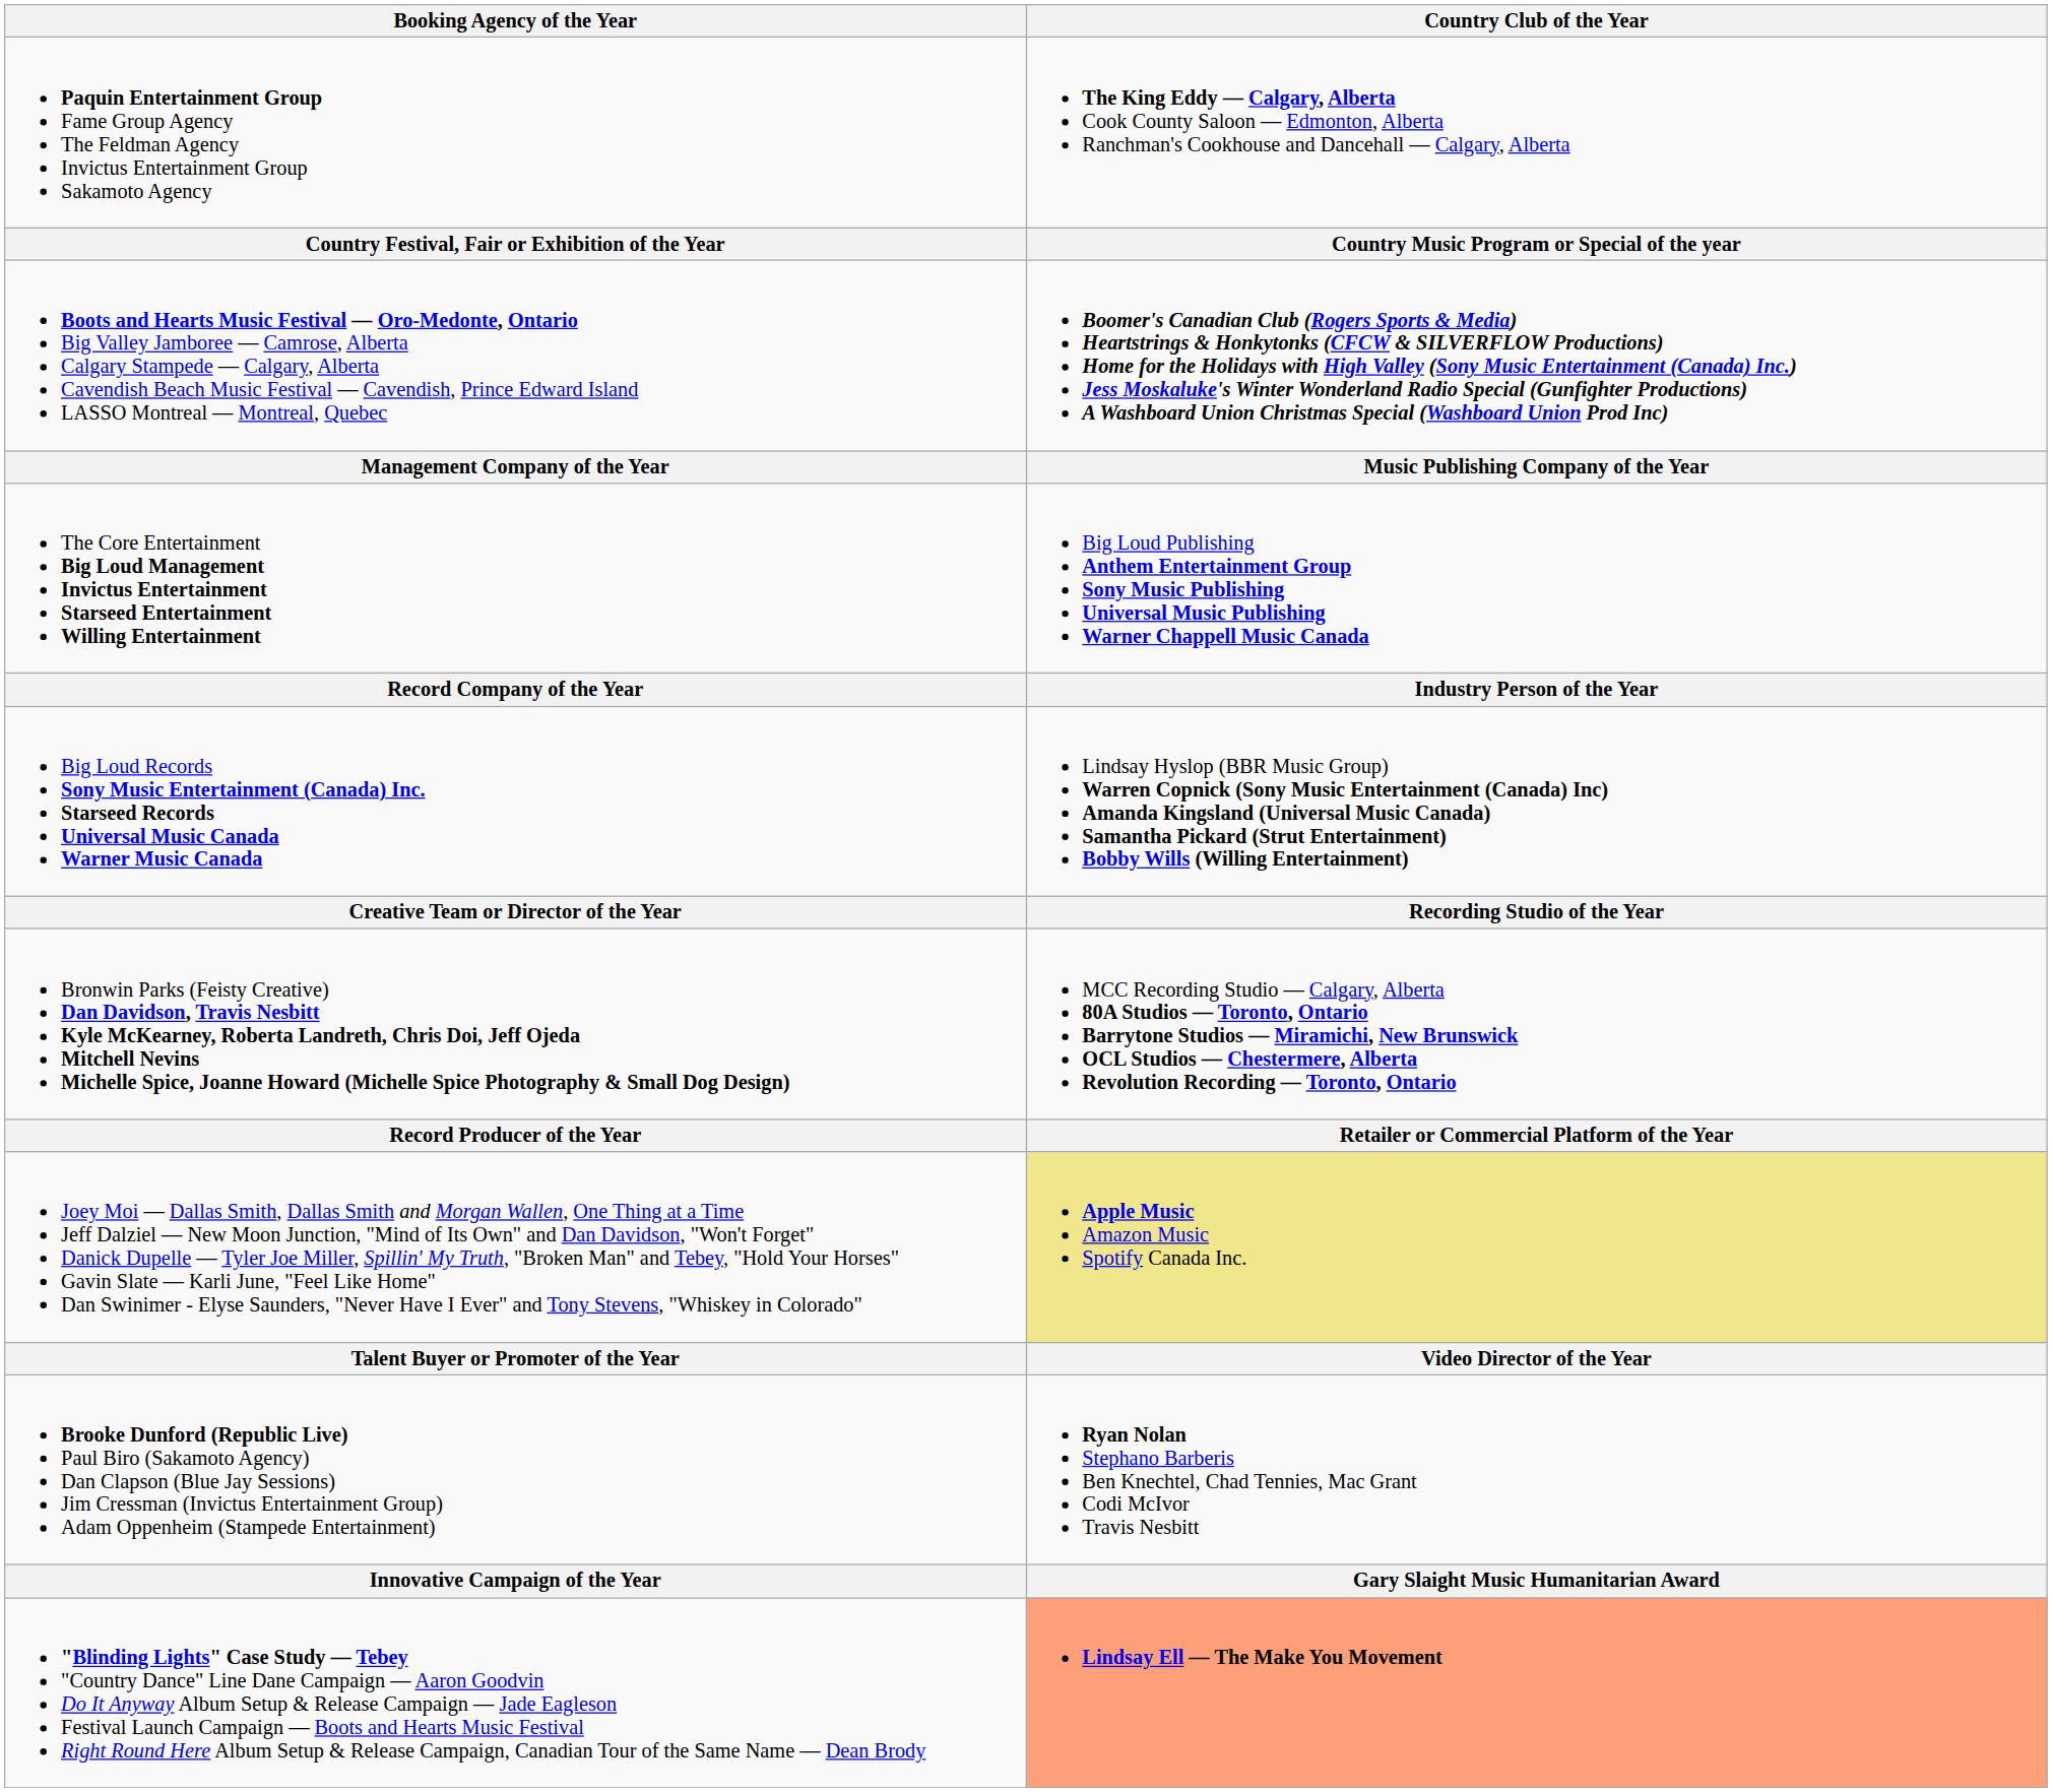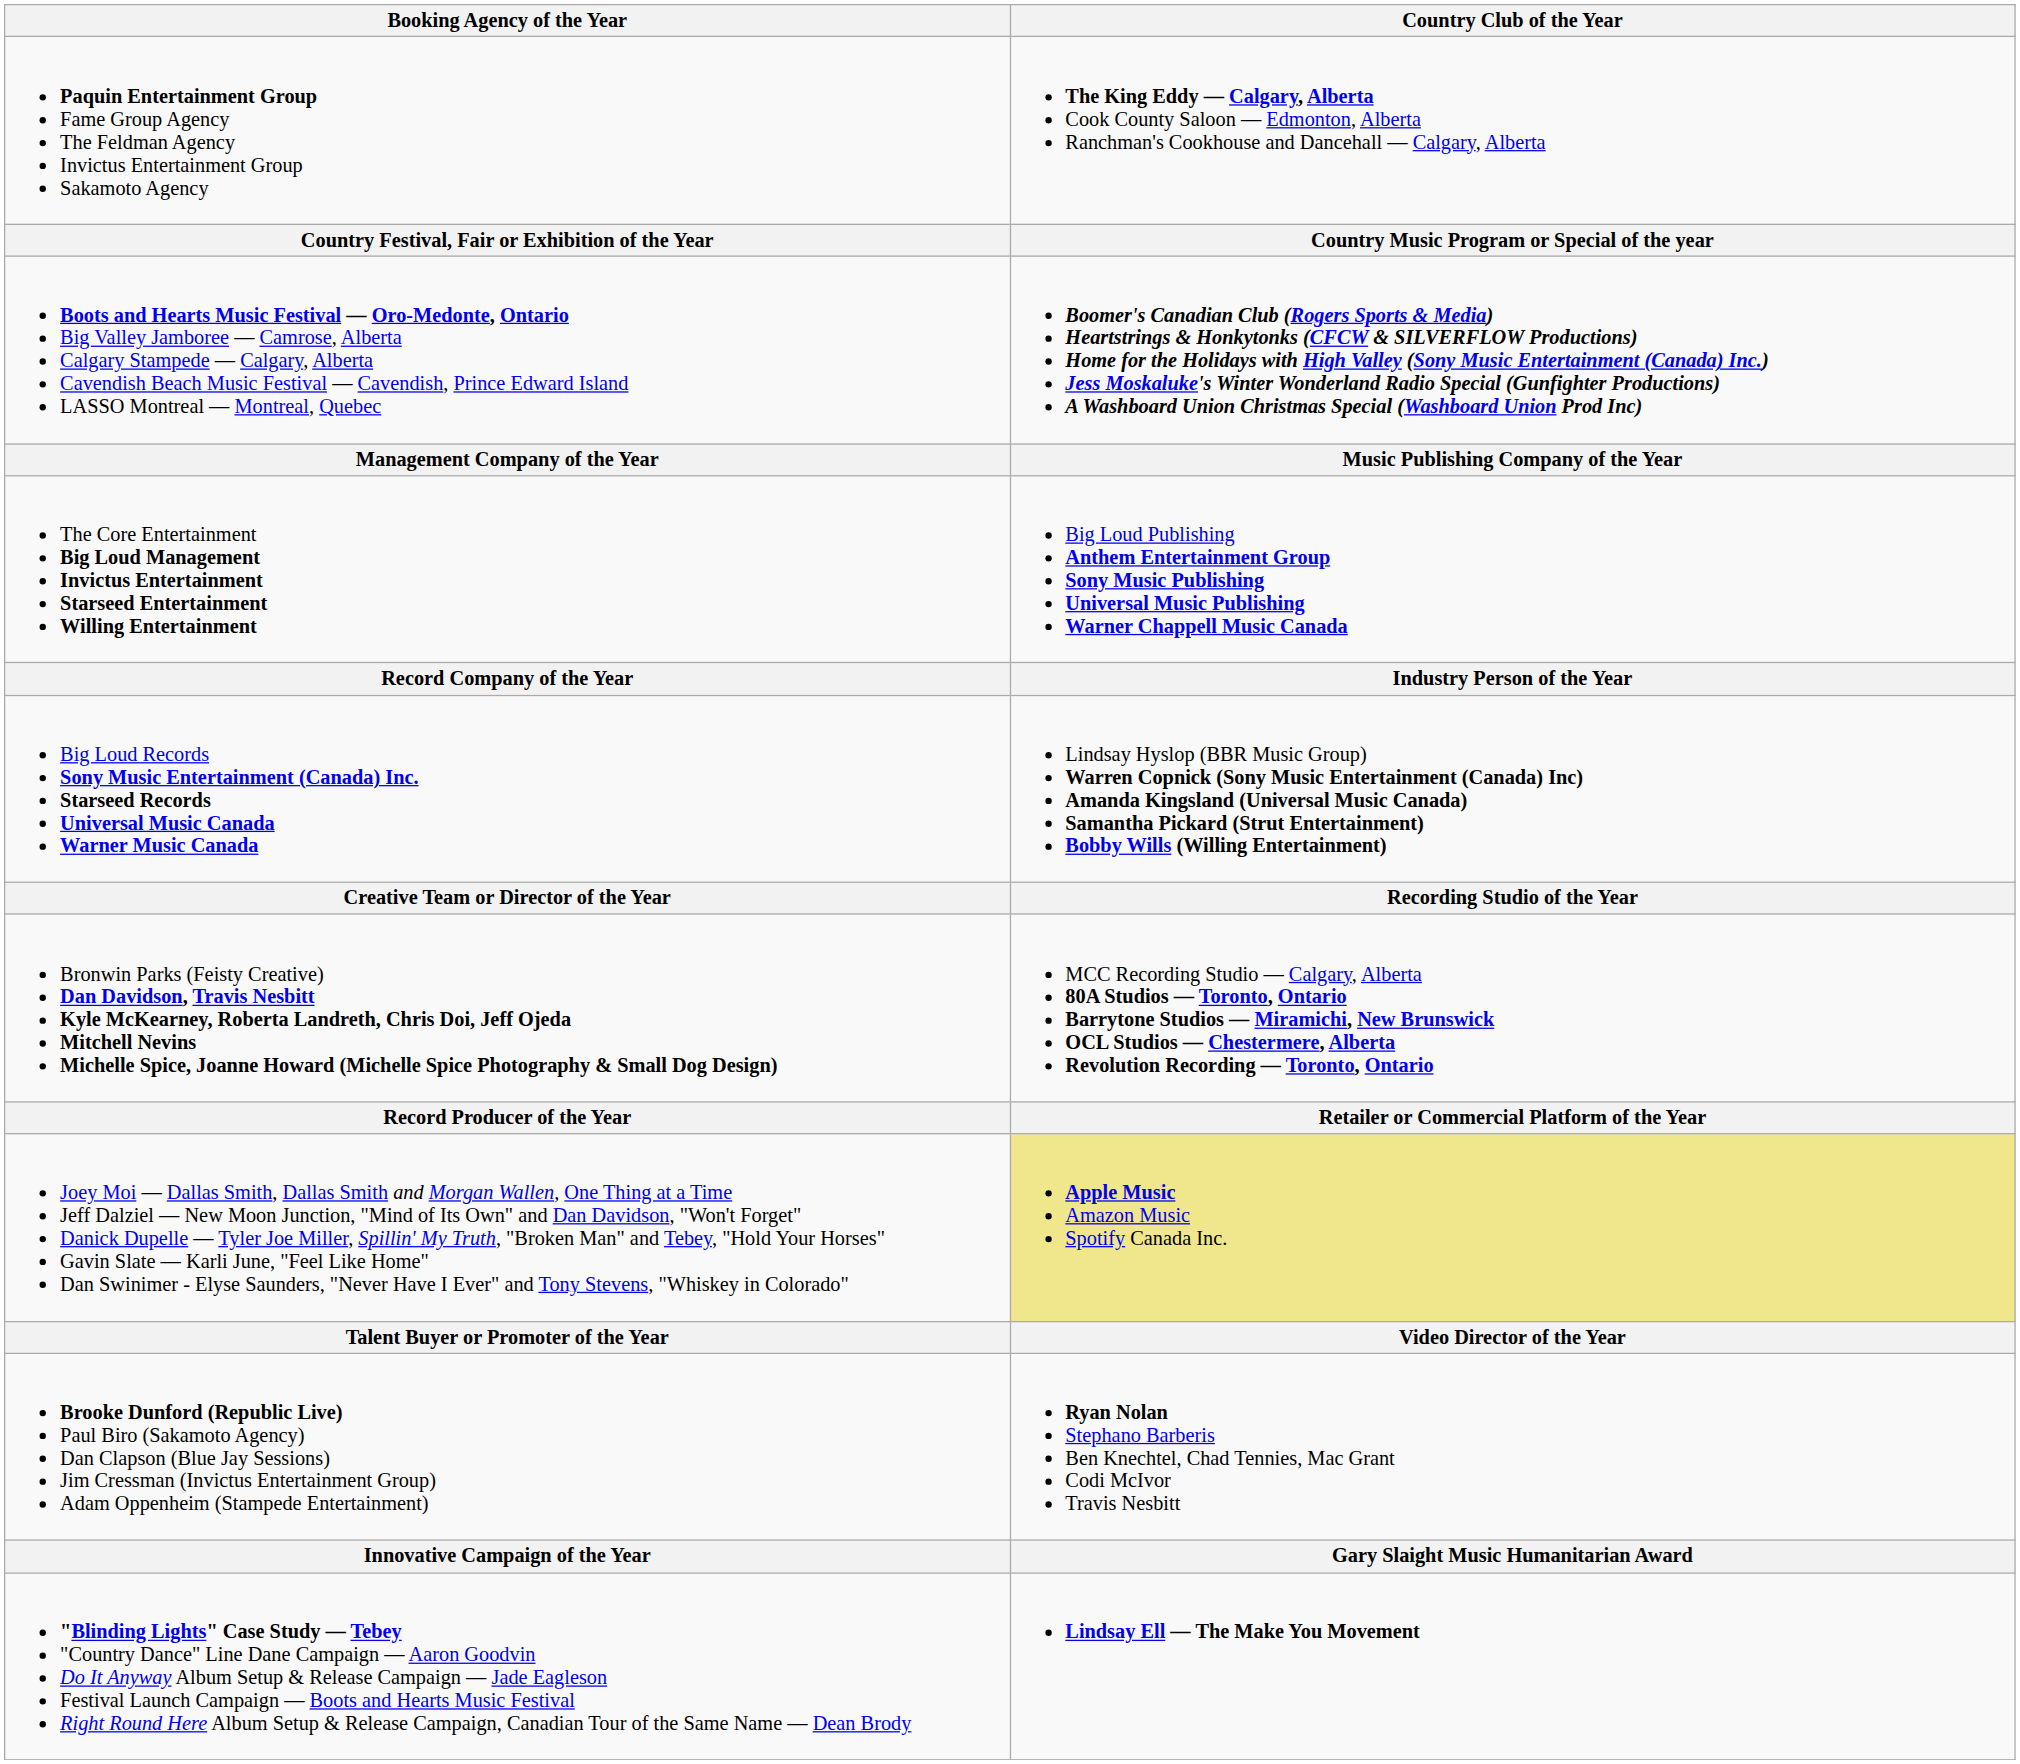row 16 | Country Club of the Year: lightsalmon background -> no background
